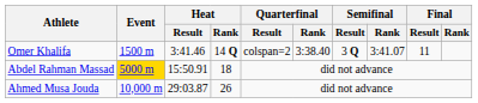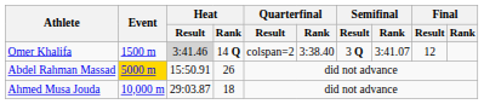Omer Khalifa | Heat / Result: no background -> lightgrey background
Omer Khalifa | Final / Result: 11 -> 12
Abdel Rahman Massad | Heat / Rank: 18 -> 26
Ahmed Musa Jouda | Heat / Rank: 26 -> 18
